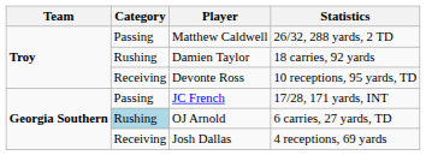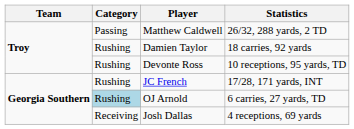Devonte Ross | Category: Receiving -> Rushing
JC French | Category: Passing -> Rushing
